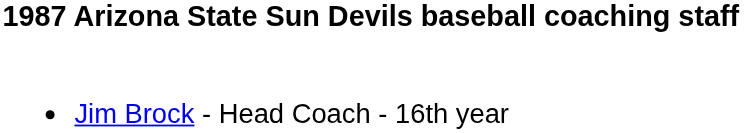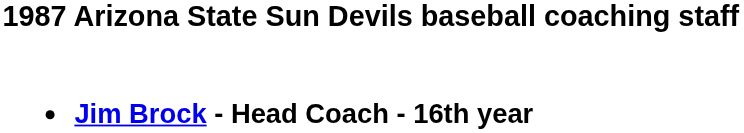Jim Brock - Head Coach - 16th year | column 1: normal -> bold
